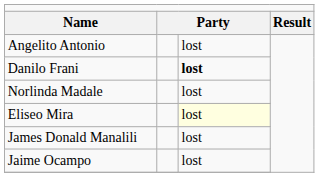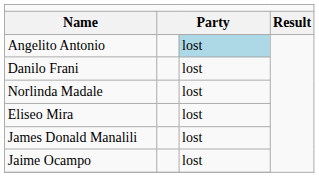Angelito Antonio | column 3: no background -> lightblue background
Danilo Frani | column 3: bold -> normal
Eliseo Mira | column 3: lightyellow background -> no background
